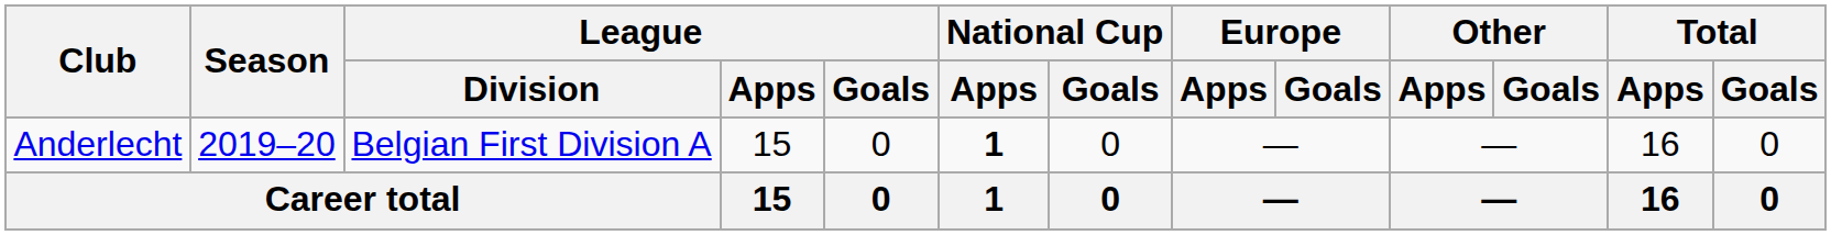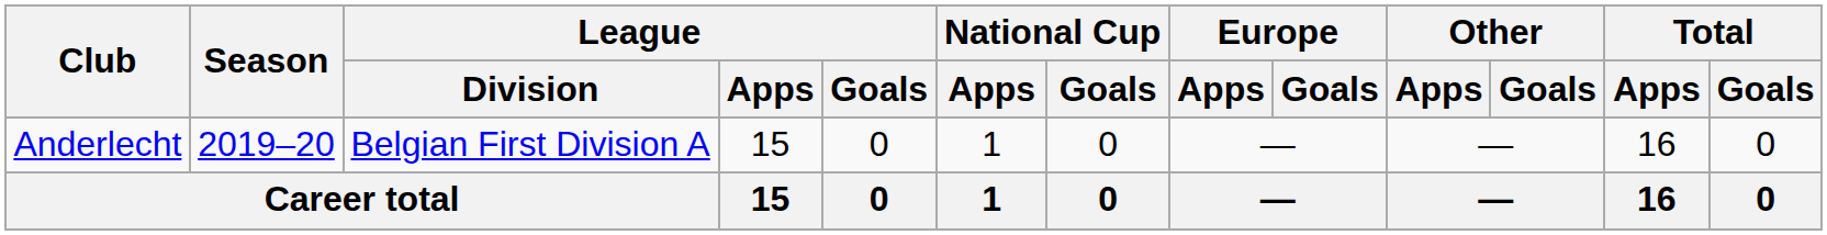Anderlecht | National Cup / Apps: bold -> normal
